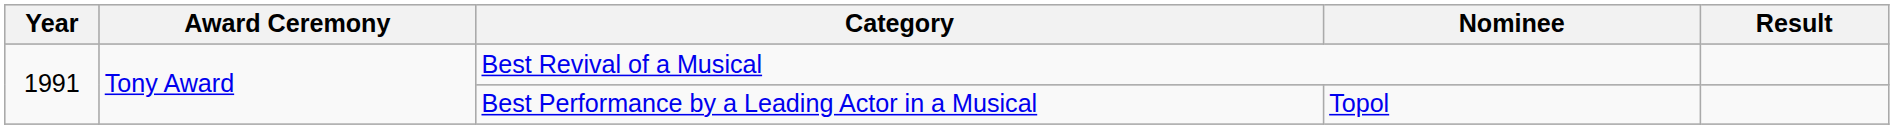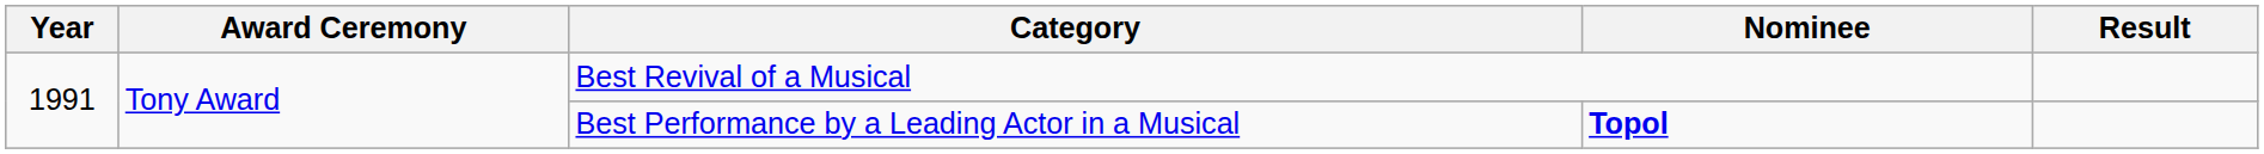Best Performance by a Leading Actor in a Musical | Nominee: normal -> bold
